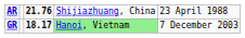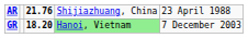GR | column 3: 18.17 -> 18.20
